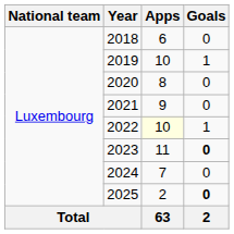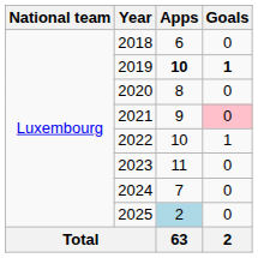2019 | Apps: normal -> bold
2019 | Goals: normal -> bold
2021 | Goals: no background -> pink background
2022 | Apps: lightyellow background -> no background
2023 | Goals: bold -> normal
2025 | Apps: no background -> lightblue background
2025 | Goals: bold -> normal
